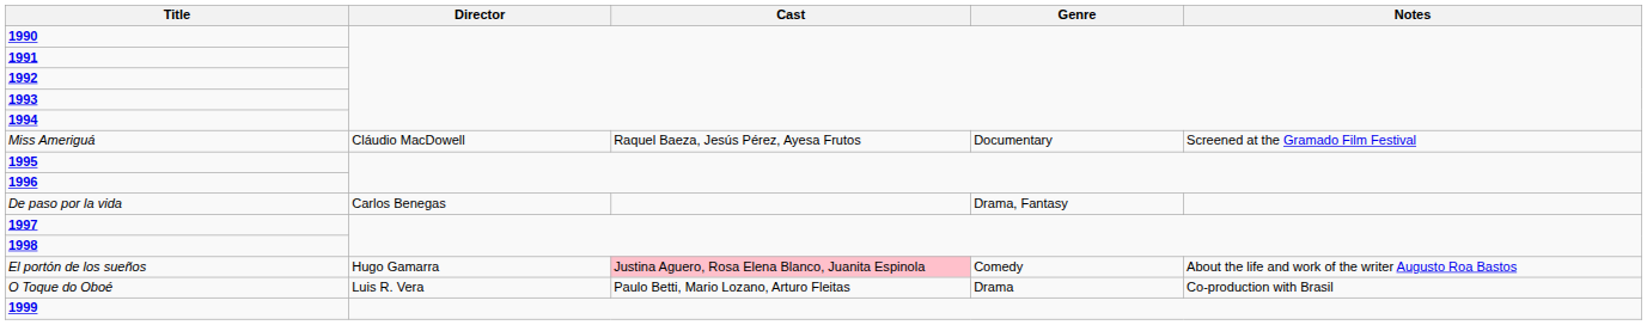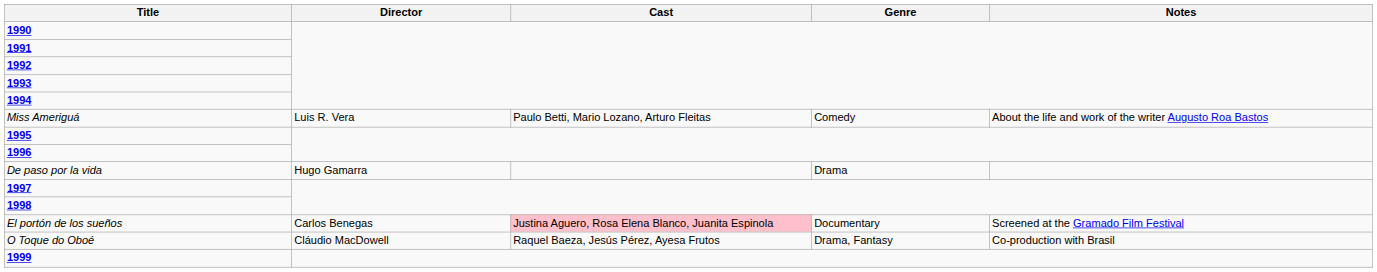Miss Ameriguá | Director: Cláudio MacDowell -> Luis R. Vera
Miss Ameriguá | Cast: Raquel Baeza, Jesús Pérez, Ayesa Frutos -> Paulo Betti, Mario Lozano, Arturo Fleitas
Miss Ameriguá | Genre: Documentary -> Comedy
Miss Ameriguá | Notes: Screened at the Gramado Film Festival -> About the life and work of the writer Augusto Roa Bastos
De paso por la vida | Director: Carlos Benegas -> Hugo Gamarra
De paso por la vida | Genre: Drama, Fantasy -> Drama
El portón de los sueños | Director: Hugo Gamarra -> Carlos Benegas
El portón de los sueños | Genre: Comedy -> Documentary
El portón de los sueños | Notes: About the life and work of the writer Augusto Roa Bastos -> Screened at the Gramado Film Festival
O Toque do Oboé | Director: Luis R. Vera -> Cláudio MacDowell
O Toque do Oboé | Cast: Paulo Betti, Mario Lozano, Arturo Fleitas -> Raquel Baeza, Jesús Pérez, Ayesa Frutos
O Toque do Oboé | Genre: Drama -> Drama, Fantasy
